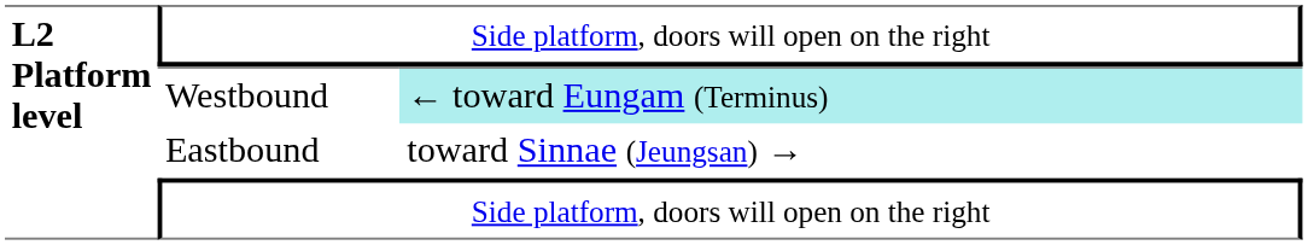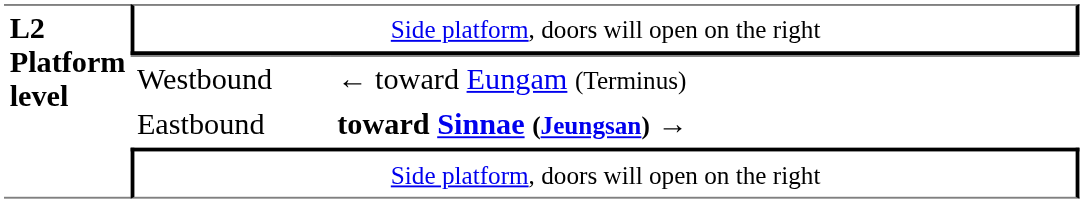Westbound | column 3: paleturquoise background -> no background
Eastbound | column 3: normal -> bold
